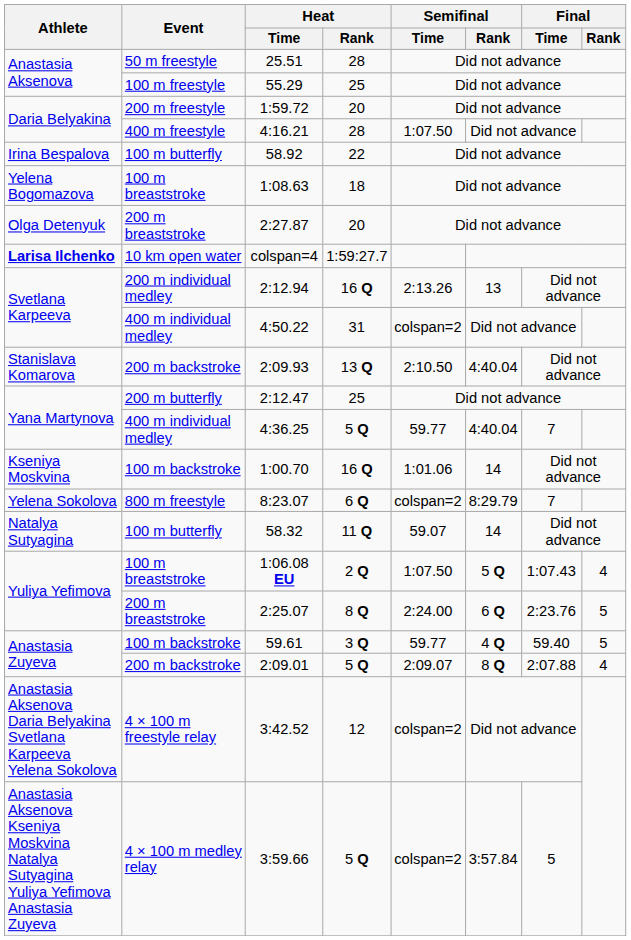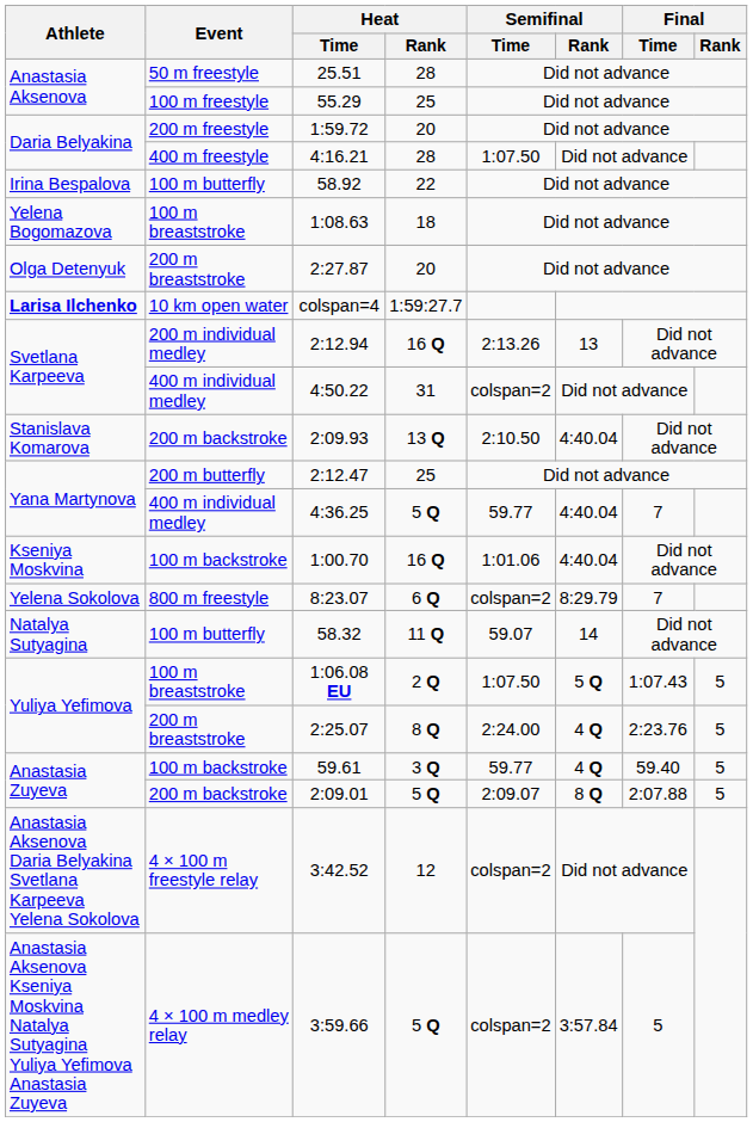1:00.70 | Semifinal / Rank: 14 -> 4:40.04
1:06.08 EU | Final / Rank: 4 -> 5
2:25.07 | Semifinal / Rank: 6 Q -> 4 Q
2:09.01 | Final / Rank: 4 -> 5
